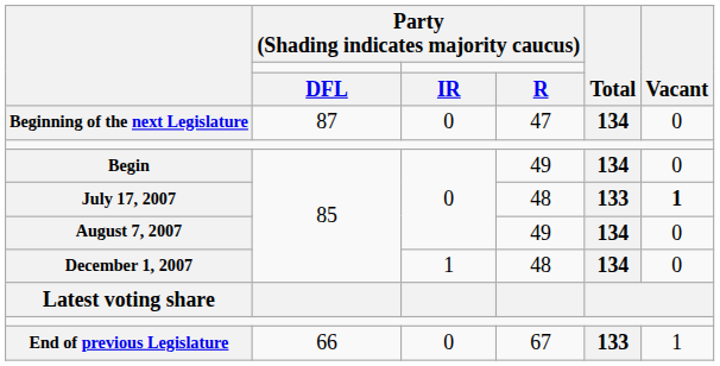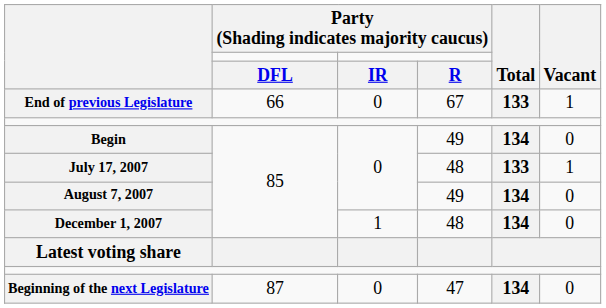rows swapped: End of previous Legislature <-> Beginning of the next Legislature
July 17, 2007 | Vacant: bold -> normal
